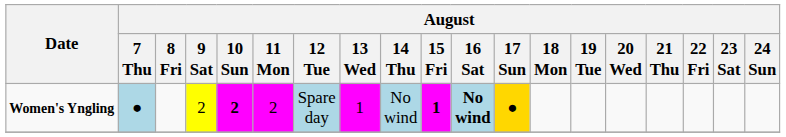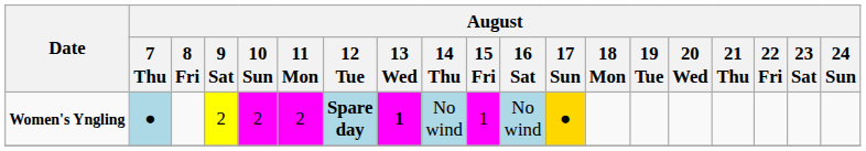Women's Yngling | August / 10 Sun: bold -> normal
Women's Yngling | August / 12 Tue: normal -> bold
Women's Yngling | August / 13 Wed: normal -> bold
Women's Yngling | August / 15 Fri: bold -> normal
Women's Yngling | August / 16 Sat: bold -> normal
